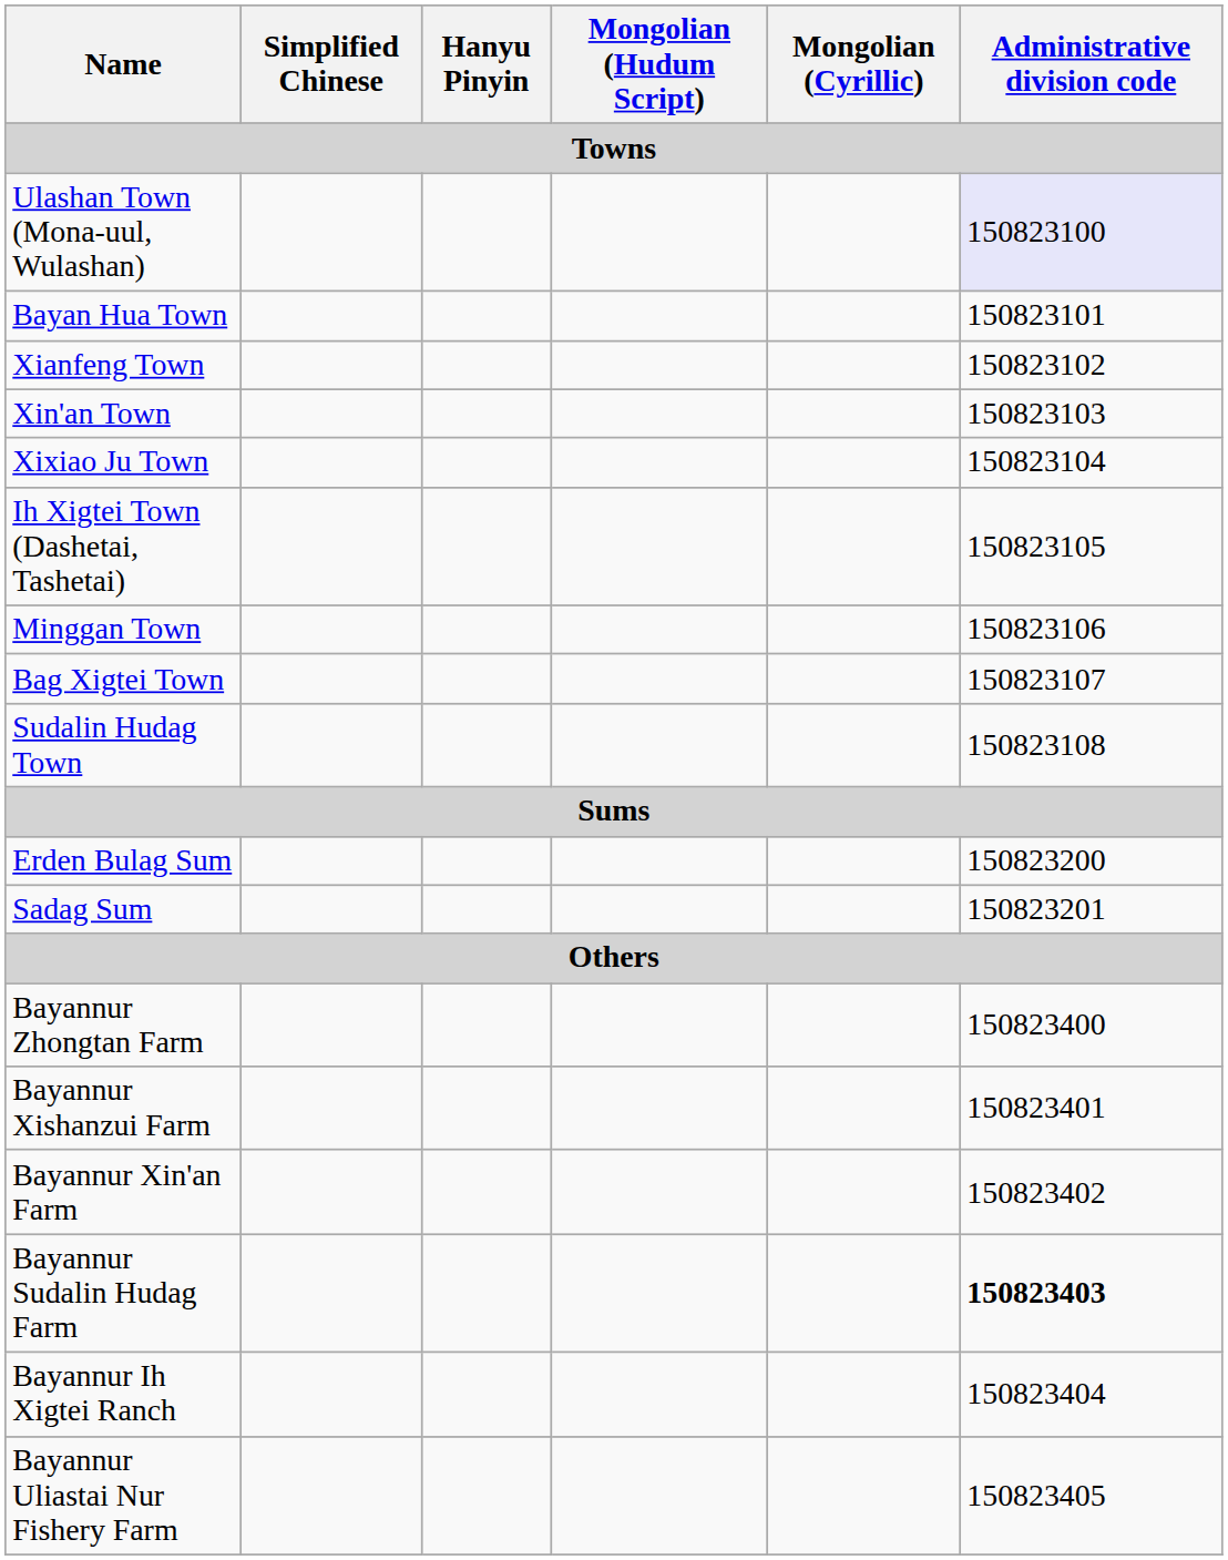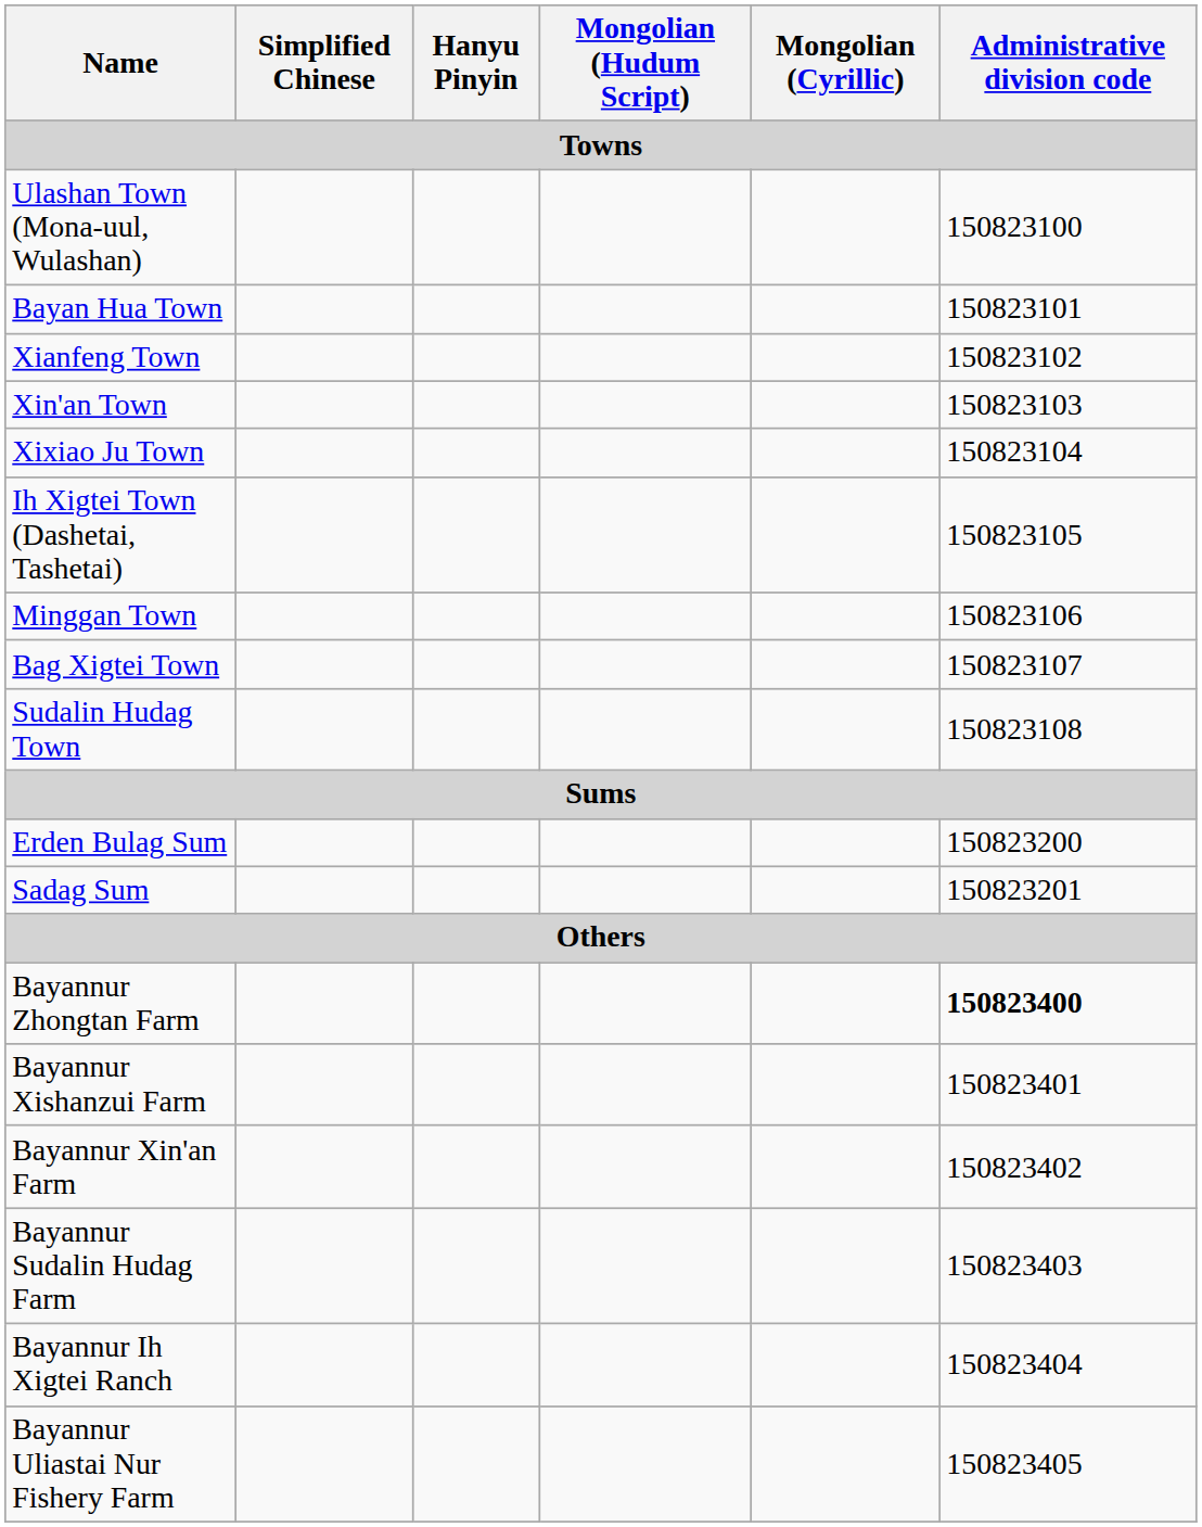Ulashan Town (Mona-uul, Wulashan) | Administrative division code: lavender background -> no background
Bayannur Zhongtan Farm | Administrative division code: normal -> bold
Bayannur Sudalin Hudag Farm | Administrative division code: bold -> normal
